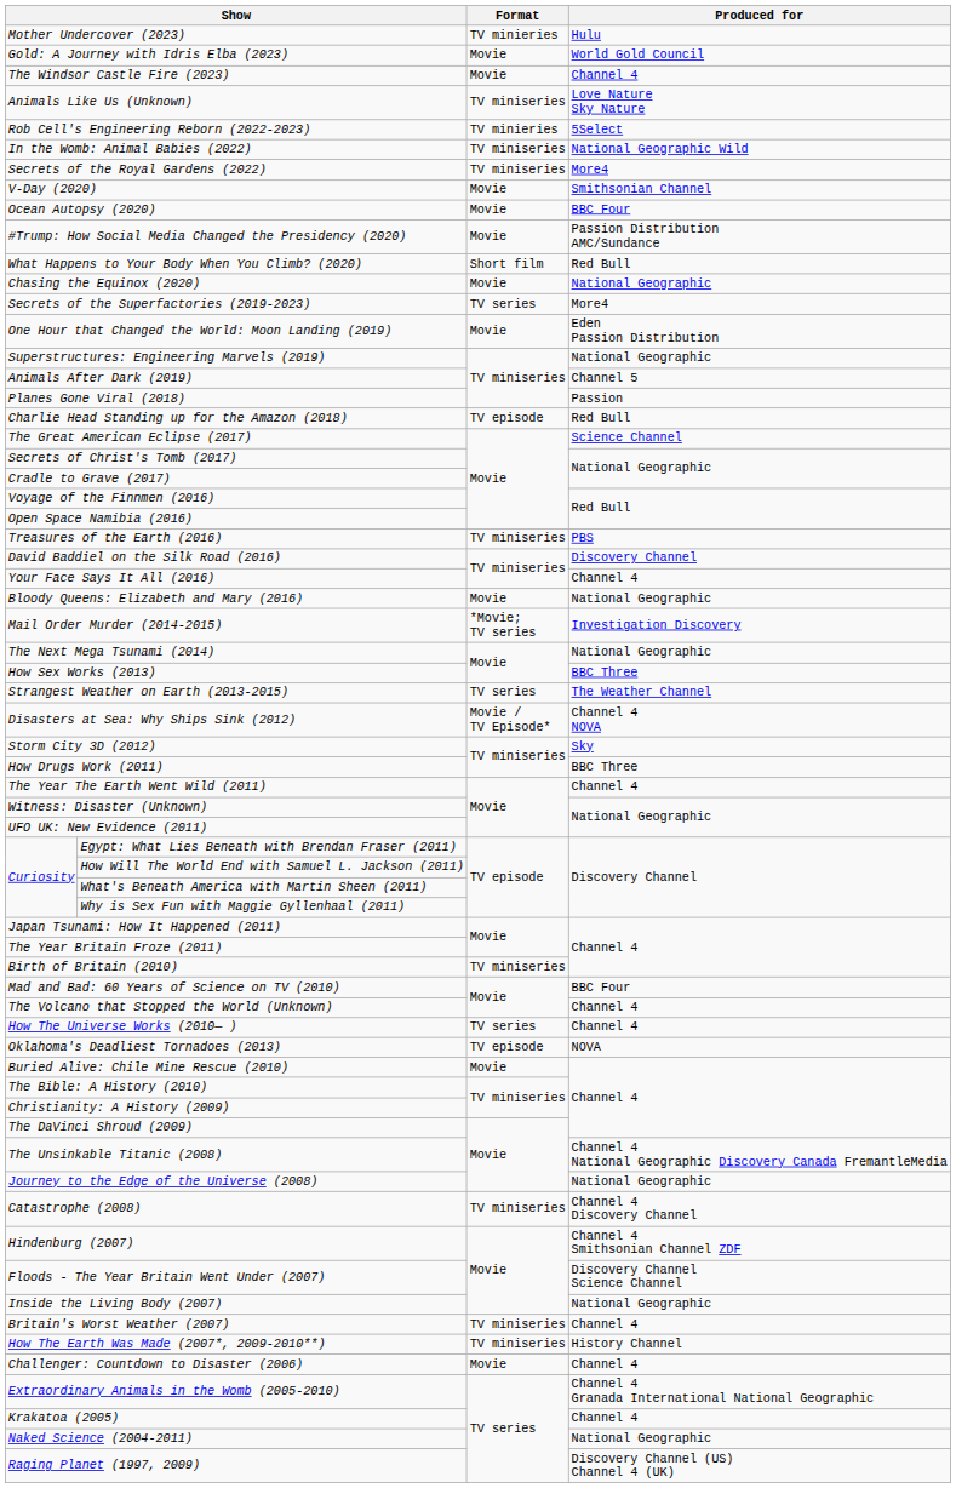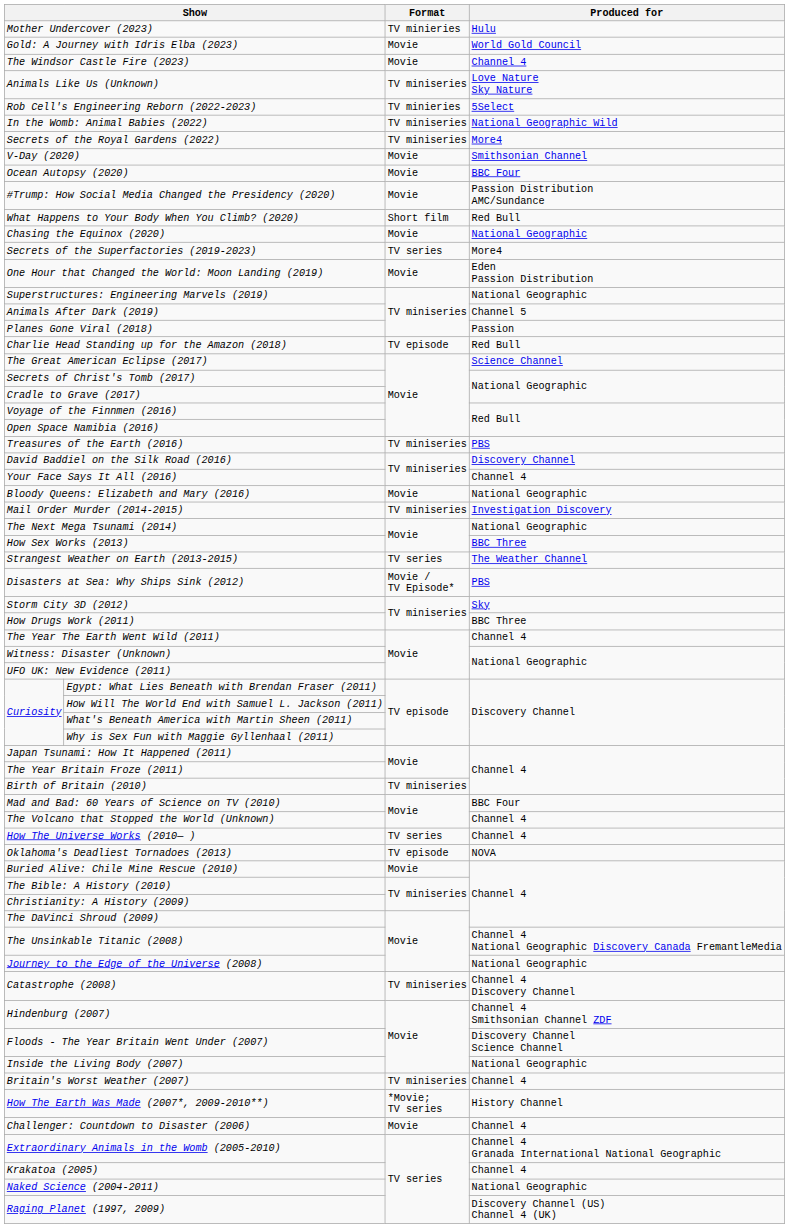Mail Order Murder (2014-2015) | Format: *Movie; TV series -> TV miniseries
Disasters at Sea: Why Ships Sink (2012) | Produced for: Channel 4 NOVA -> PBS
How The Earth Was Made (2007*, 2009-2010**) | Format: TV miniseries -> *Movie; TV series
